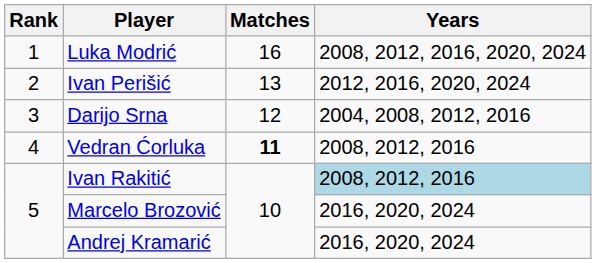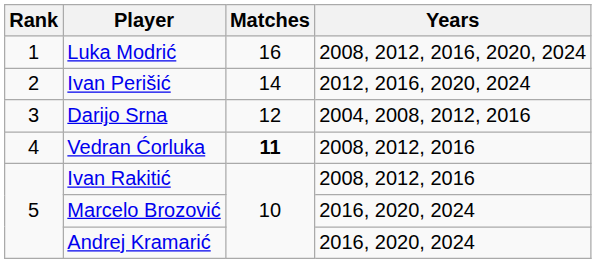Ivan Perišić | Matches: 13 -> 14
Ivan Rakitić | Years: lightblue background -> no background
